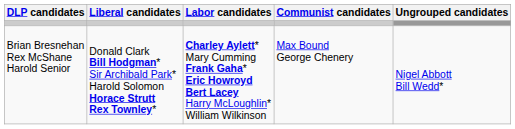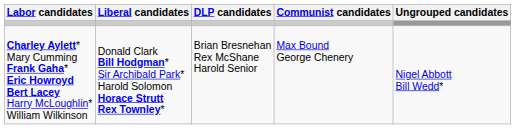columns swapped: Labor candidates <-> DLP candidates
